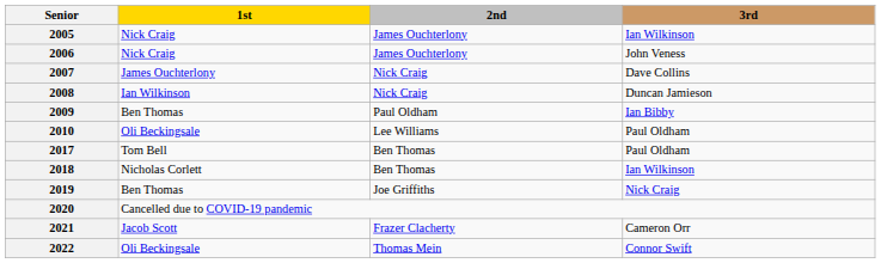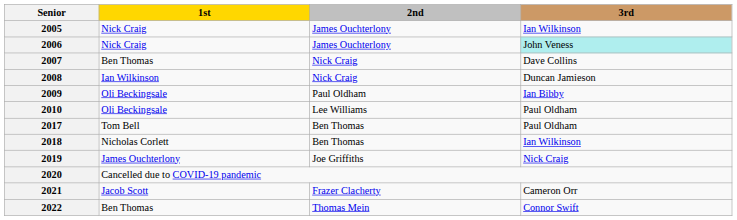2006 | 3rd: no background -> paleturquoise background
2007 | 1st: James Ouchterlony -> Ben Thomas
2009 | 1st: Ben Thomas -> Oli Beckingsale
2019 | 1st: Ben Thomas -> James Ouchterlony
2022 | 1st: Oli Beckingsale -> Ben Thomas
